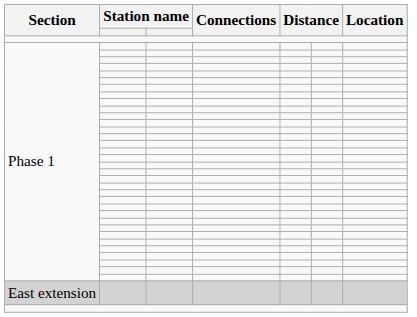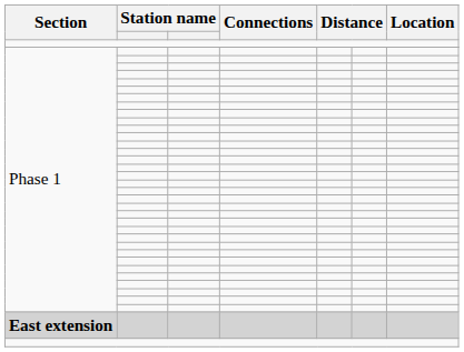East extension | Section: normal -> bold
